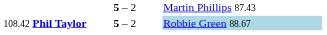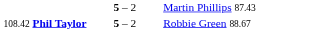108.42 Phil Taylor | column 3: lightblue background -> no background
